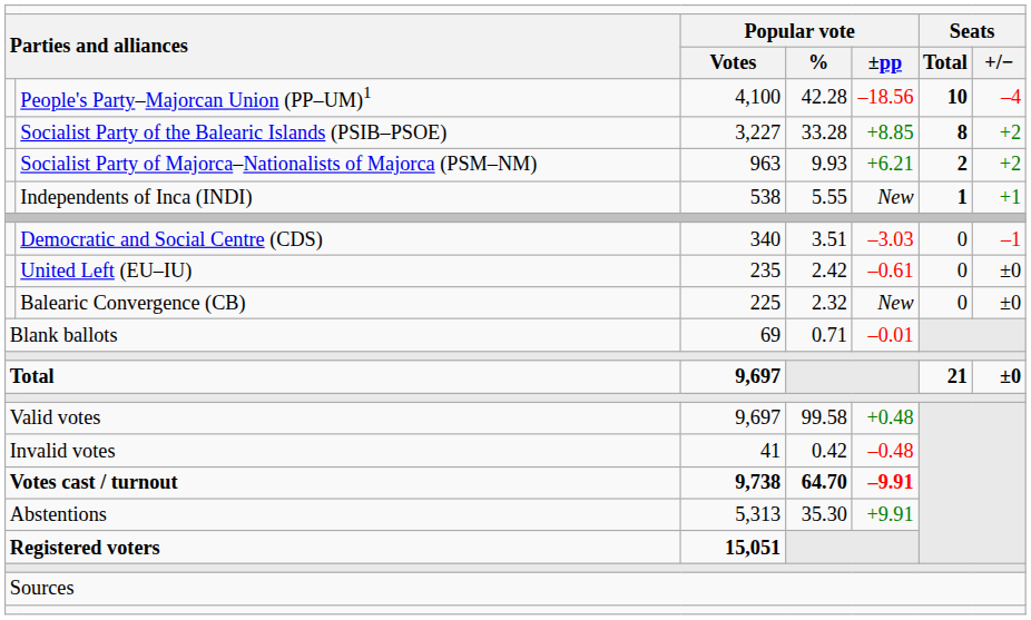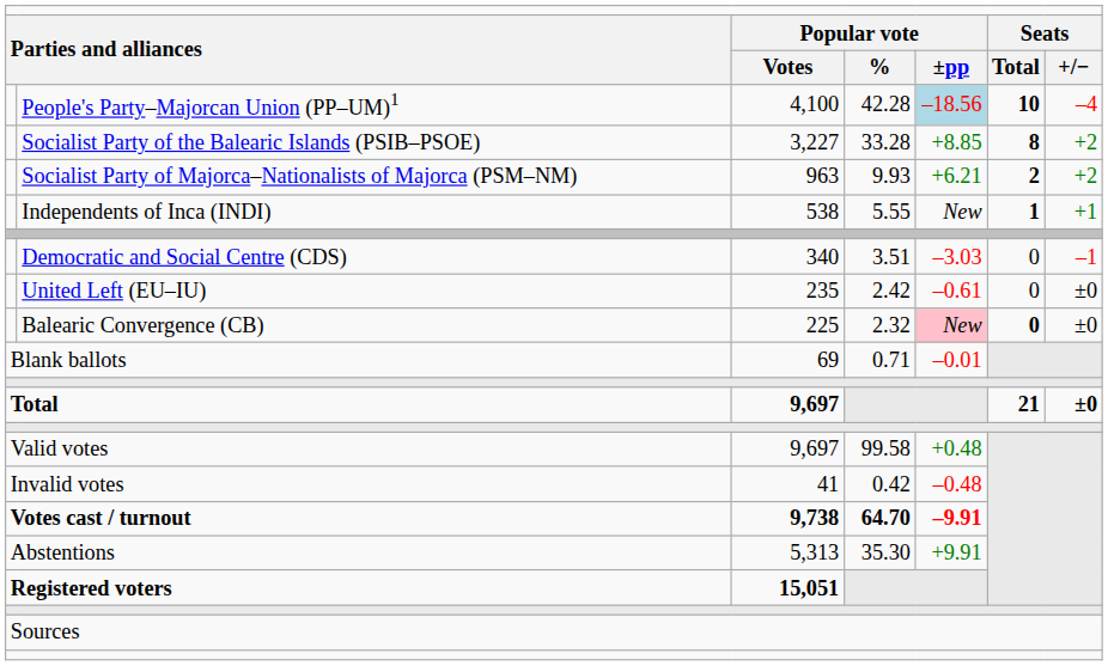People's Party–Majorcan Union (PP–UM)1 | column 5: no background -> lightblue background
Balearic Convergence (CB) | column 5: no background -> pink background
Balearic Convergence (CB) | column 6: normal -> bold
